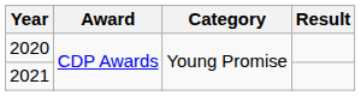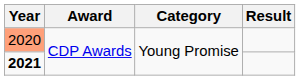2020 | Year: no background -> lightsalmon background
2021 | Year: normal -> bold
